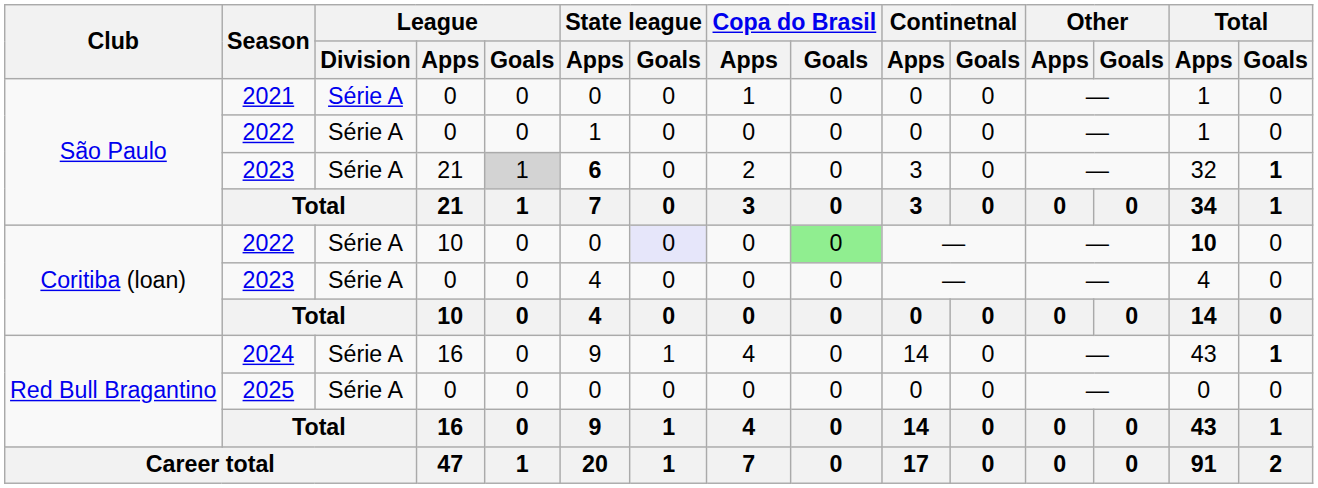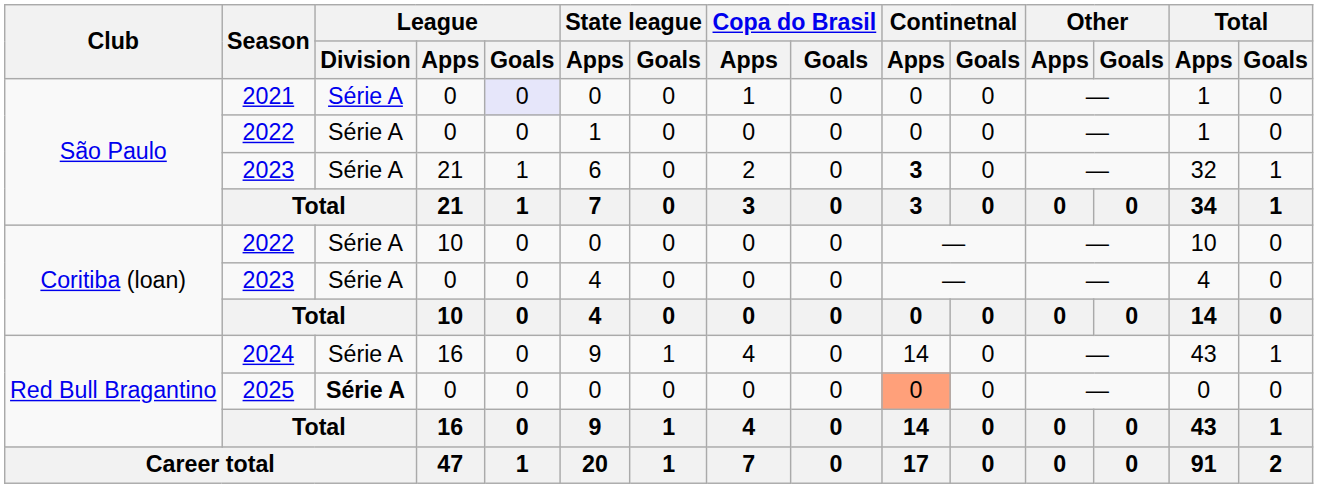2021 | League / Goals: no background -> lavender background
2023 / 21 | League / Goals: lightgrey background -> no background
2023 / 21 | State league / Apps: bold -> normal
2023 / 21 | Continetnal / Apps: normal -> bold
2023 / 21 | Total / Goals: bold -> normal
2022 / 10 | State league / Goals: lavender background -> no background
2022 / 10 | Copa do Brasil / Goals: lightgreen background -> no background
2022 / 10 | Total / Apps: bold -> normal
2024 | Total / Goals: bold -> normal
2025 | League / Division: normal -> bold
2025 | Continetnal / Apps: no background -> lightsalmon background
